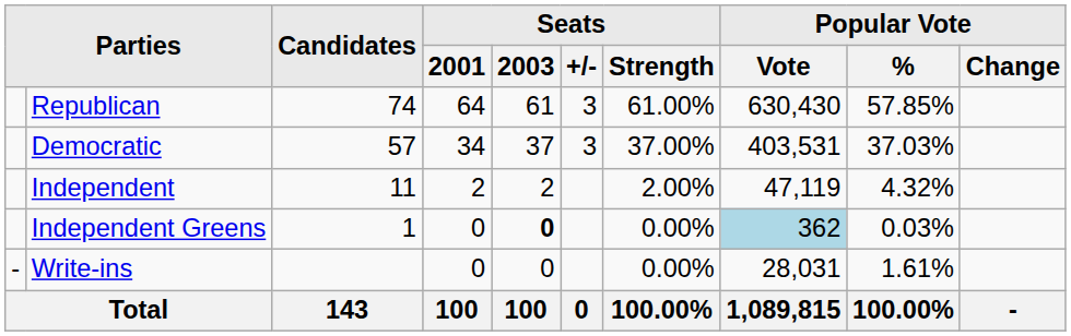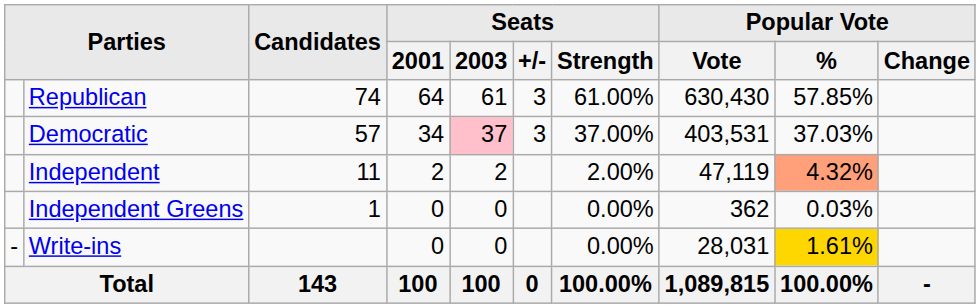Democratic | Seats / 2003: no background -> pink background
Independent | Popular Vote / %: no background -> lightsalmon background
Independent Greens | Seats / 2003: bold -> normal
Independent Greens | Popular Vote / Vote: lightblue background -> no background
Write-ins | Popular Vote / %: no background -> gold background
